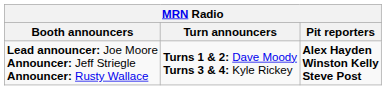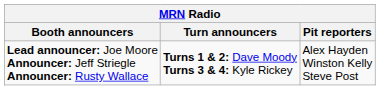row 3 | Pit reporters: bold -> normal
